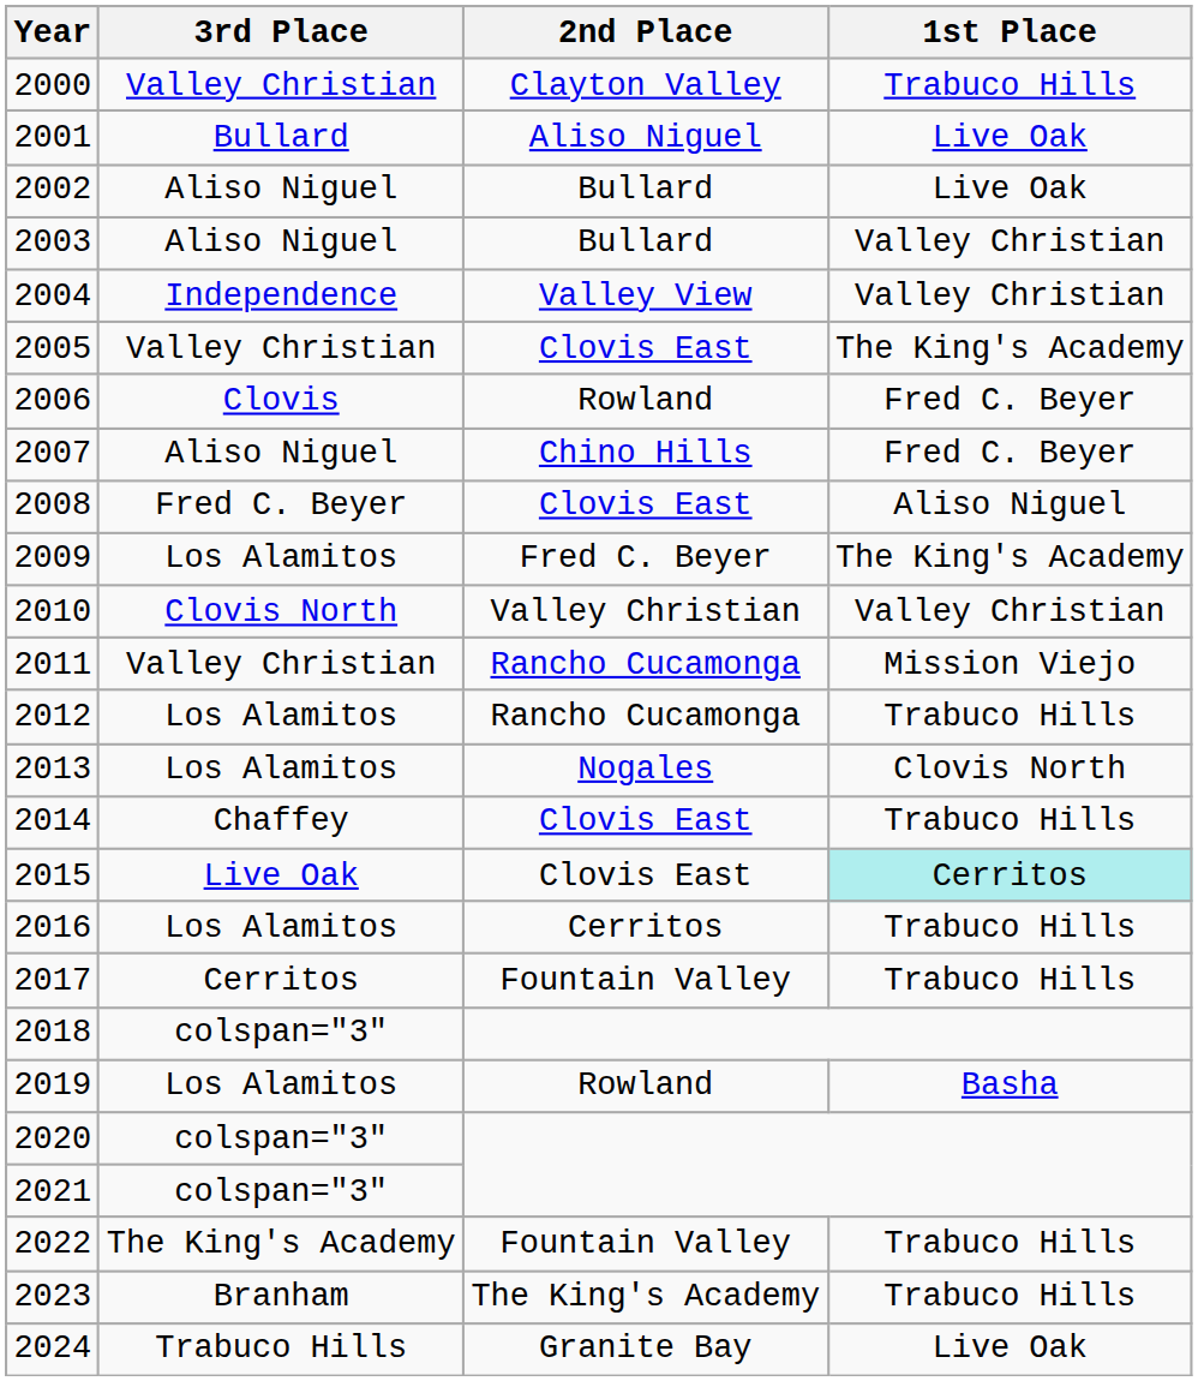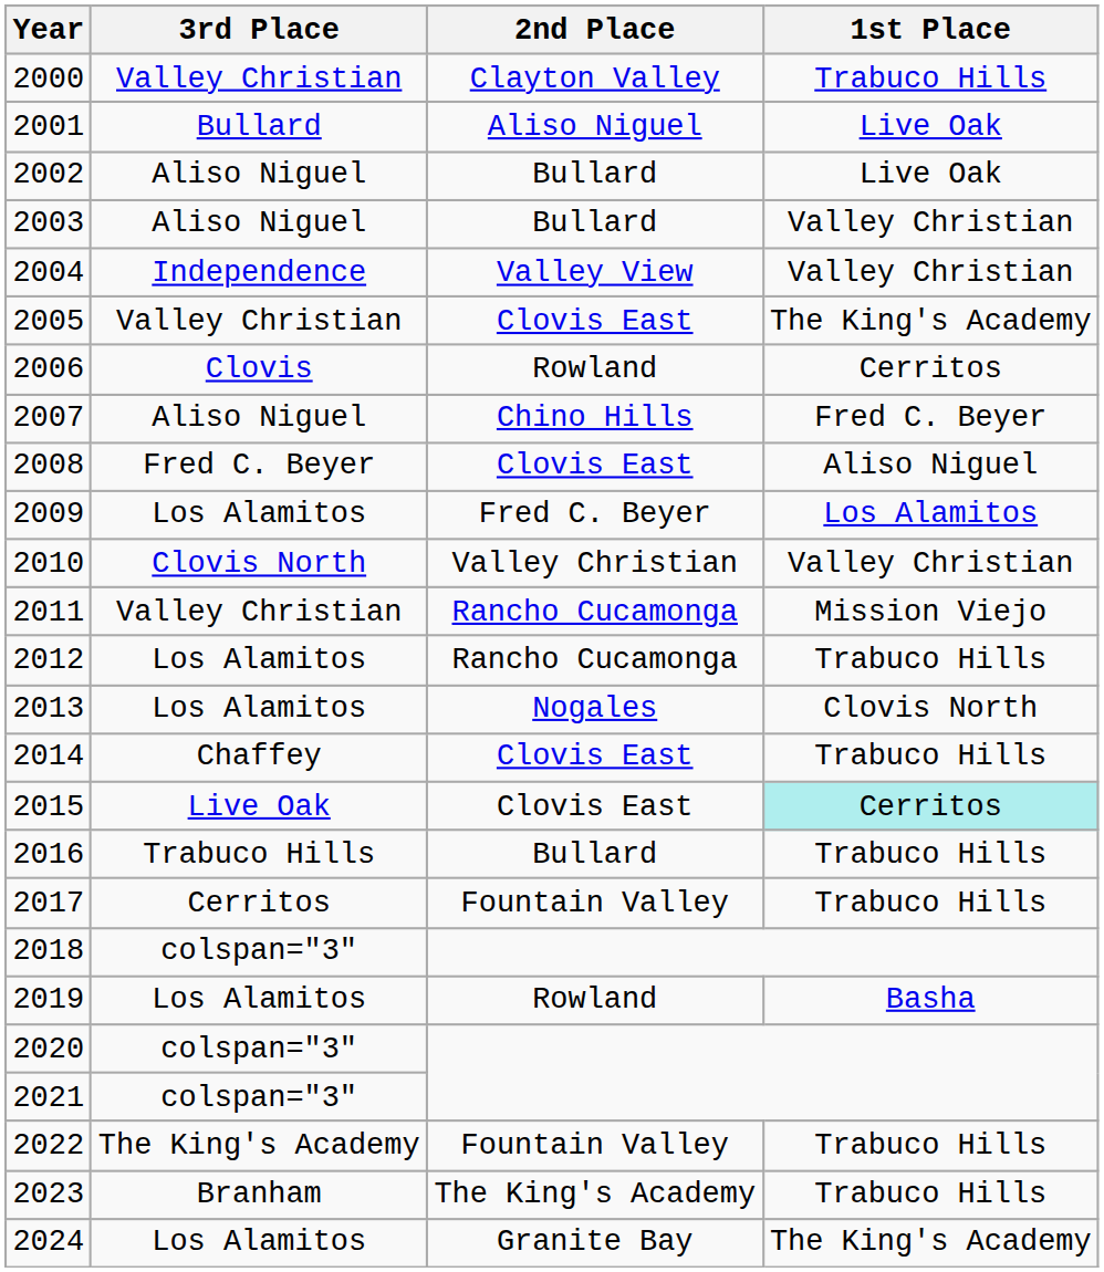2006 | 1st Place: Fred C. Beyer -> Cerritos
2009 | 1st Place: The King's Academy -> Los Alamitos
2016 | 3rd Place: Los Alamitos -> Trabuco Hills
2016 | 2nd Place: Cerritos -> Bullard
2024 | 3rd Place: Trabuco Hills -> Los Alamitos
2024 | 1st Place: Live Oak -> The King's Academy
